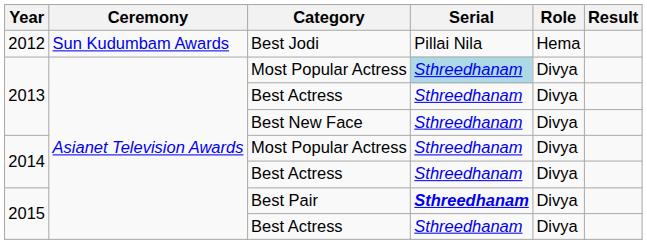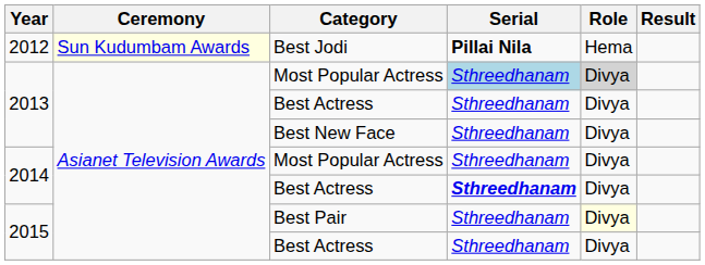Best Jodi | Ceremony: no background -> lightyellow background
Best Jodi | Serial: normal -> bold
2013 / Most Popular Actress | Role: no background -> lightgrey background
2014 / Best Actress | Serial: normal -> bold
Best Pair | Serial: bold -> normal
Best Pair | Role: no background -> lightyellow background
